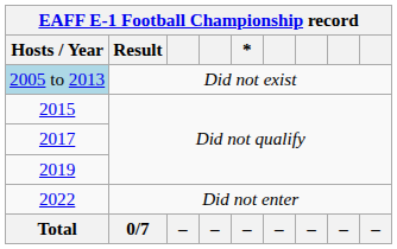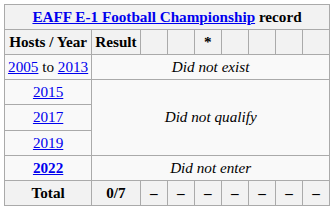2005 to 2013 | Hosts / Year: lightblue background -> no background
2022 | Hosts / Year: normal -> bold
